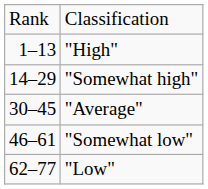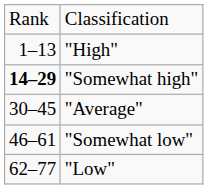"Somewhat high" | column 1: normal -> bold
